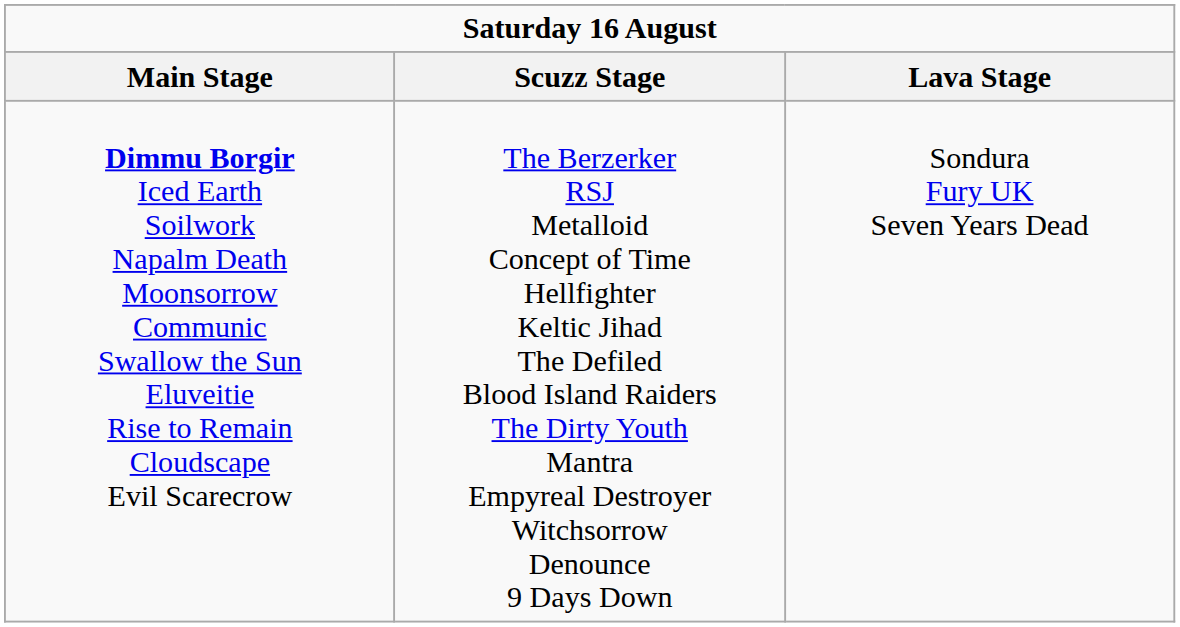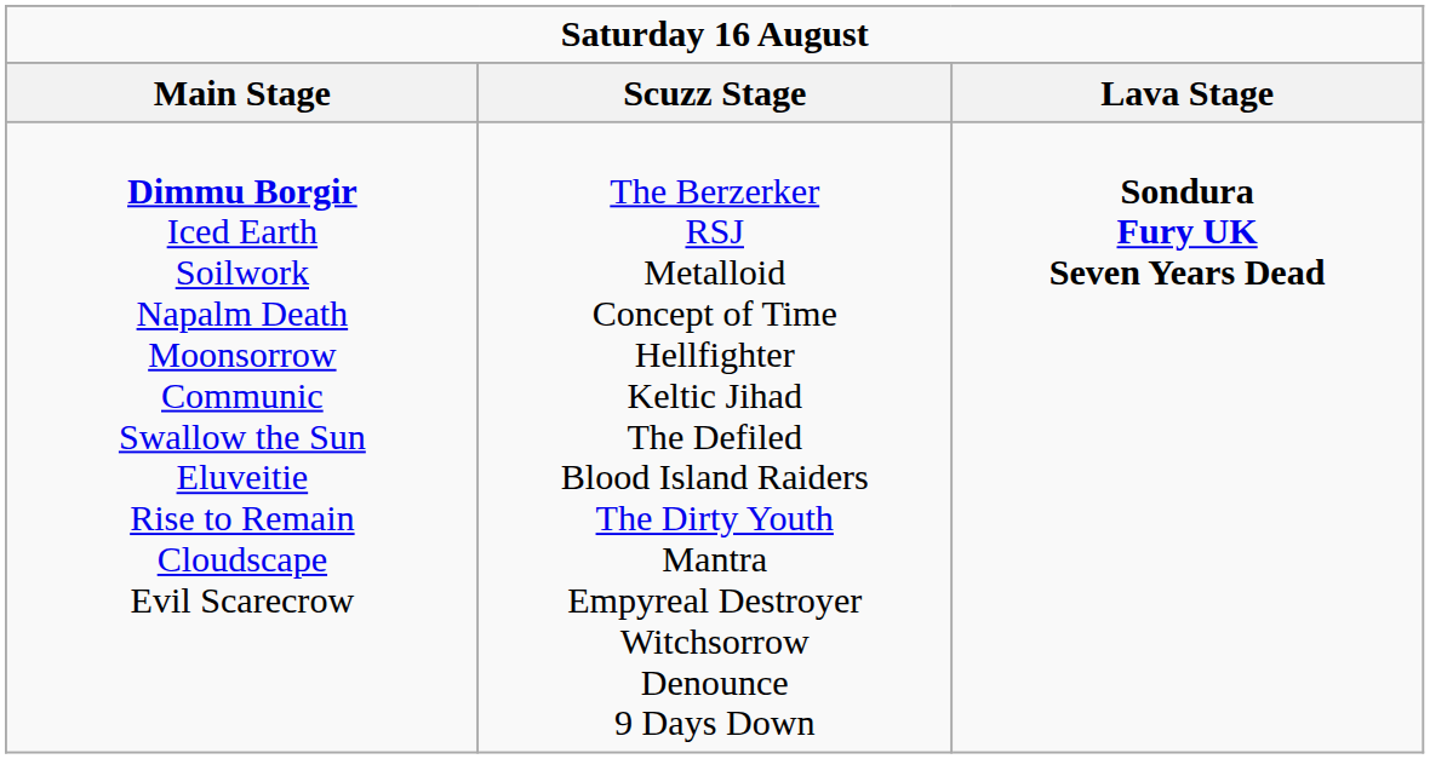row 3 | Lava Stage: normal -> bold
